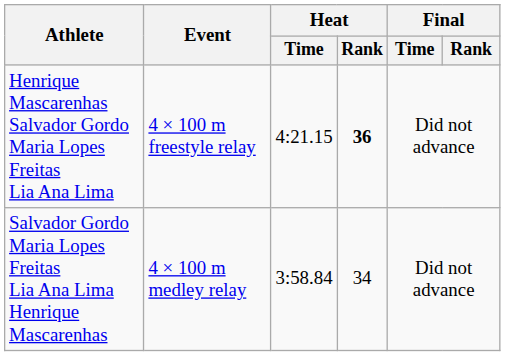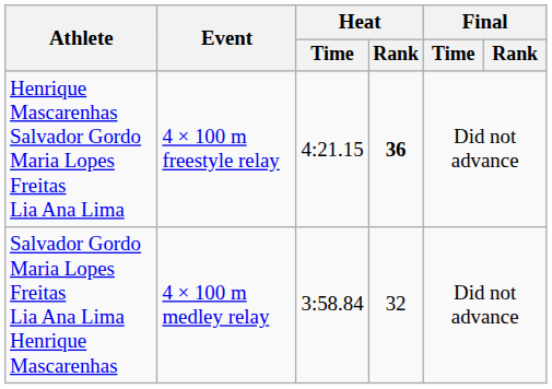row 4 | Heat / Rank: 34 -> 32
